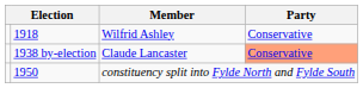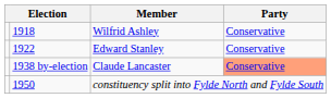+ row: 1922 | Edward Stanley | Conservative
